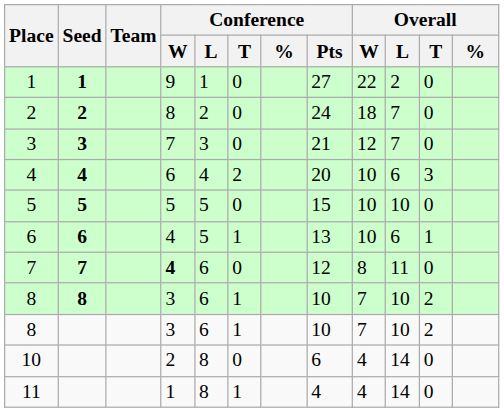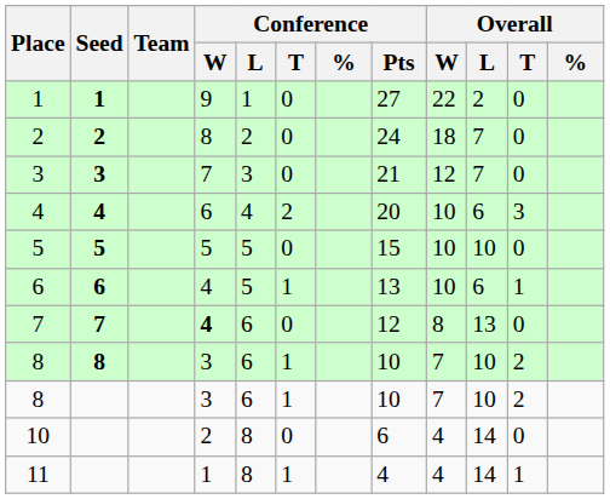row 9 | Overall / L: 11 -> 13
row 13 | Overall / T: 0 -> 1
